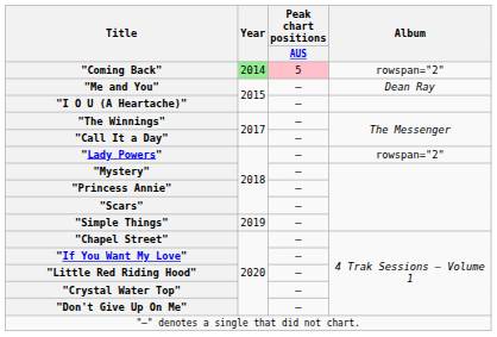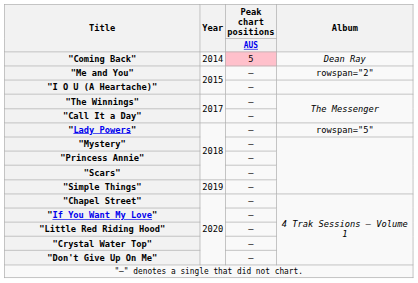"Coming Back" | Year: lightgreen background -> no background
"Coming Back" | Album: rowspan="2" -> Dean Ray
"Me and You" | Album: Dean Ray -> rowspan="2"
"Lady Powers" | Album: rowspan="2" -> rowspan="5"
